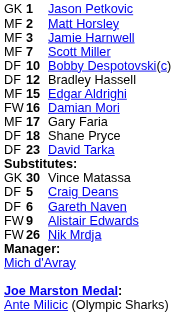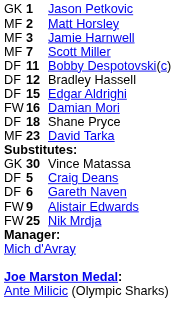Bobby Despotovski | column 2: 10 -> 11
Edgar Aldrighi | column 1: MF -> DF
- row: MF | 17 | Gary Faria
David Tarka | column 1: DF -> MF
Nik Mrdja | column 2: 26 -> 25
